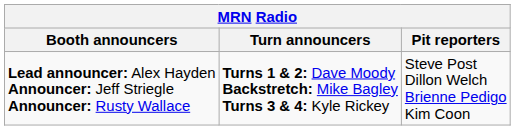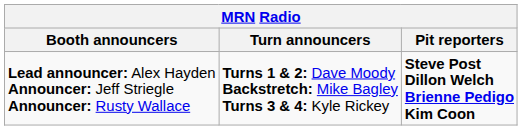row 3 | Pit reporters: normal -> bold
